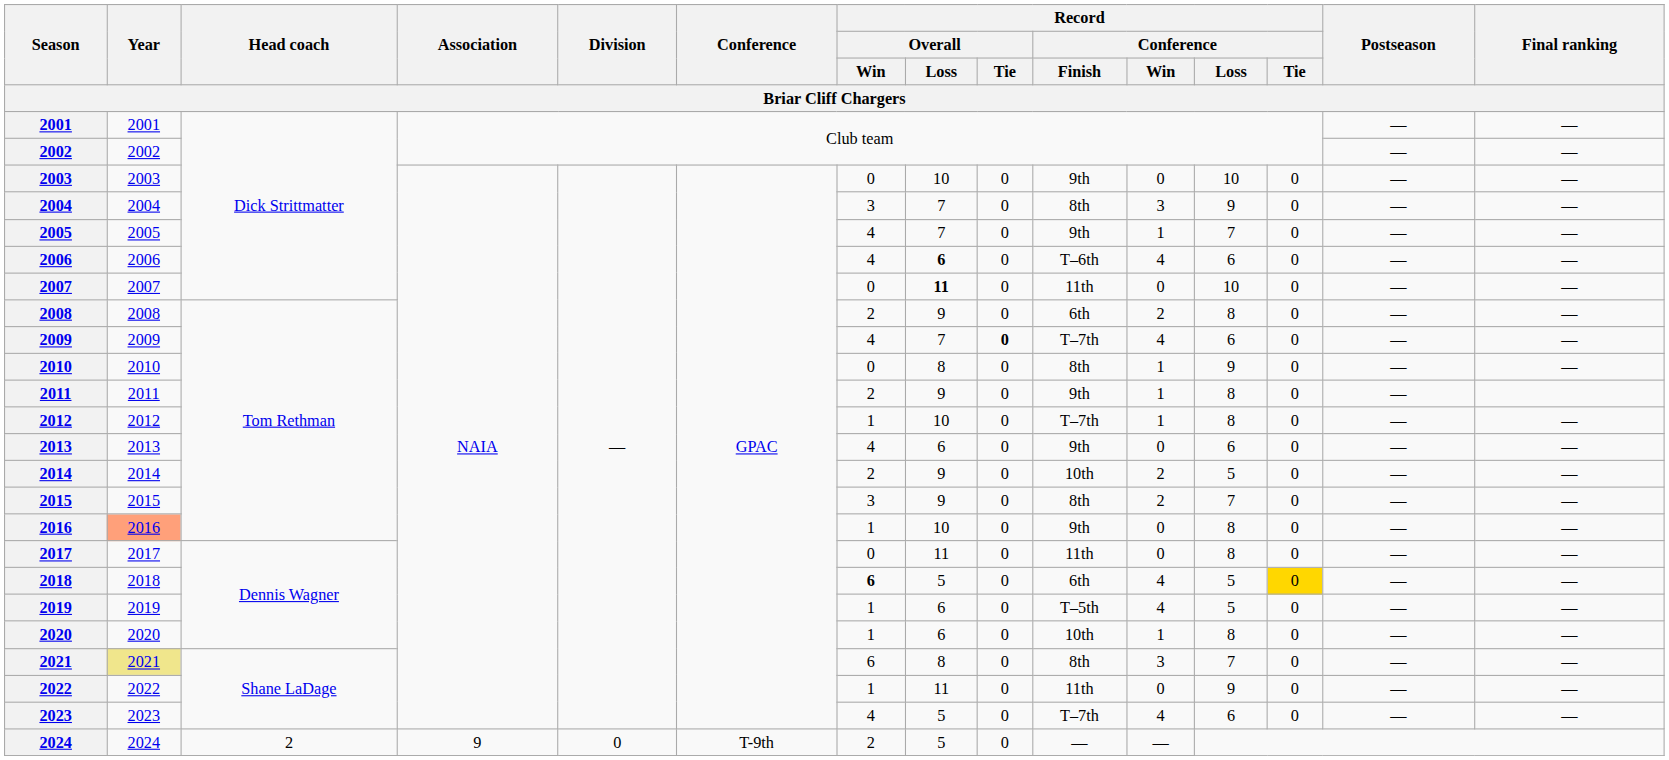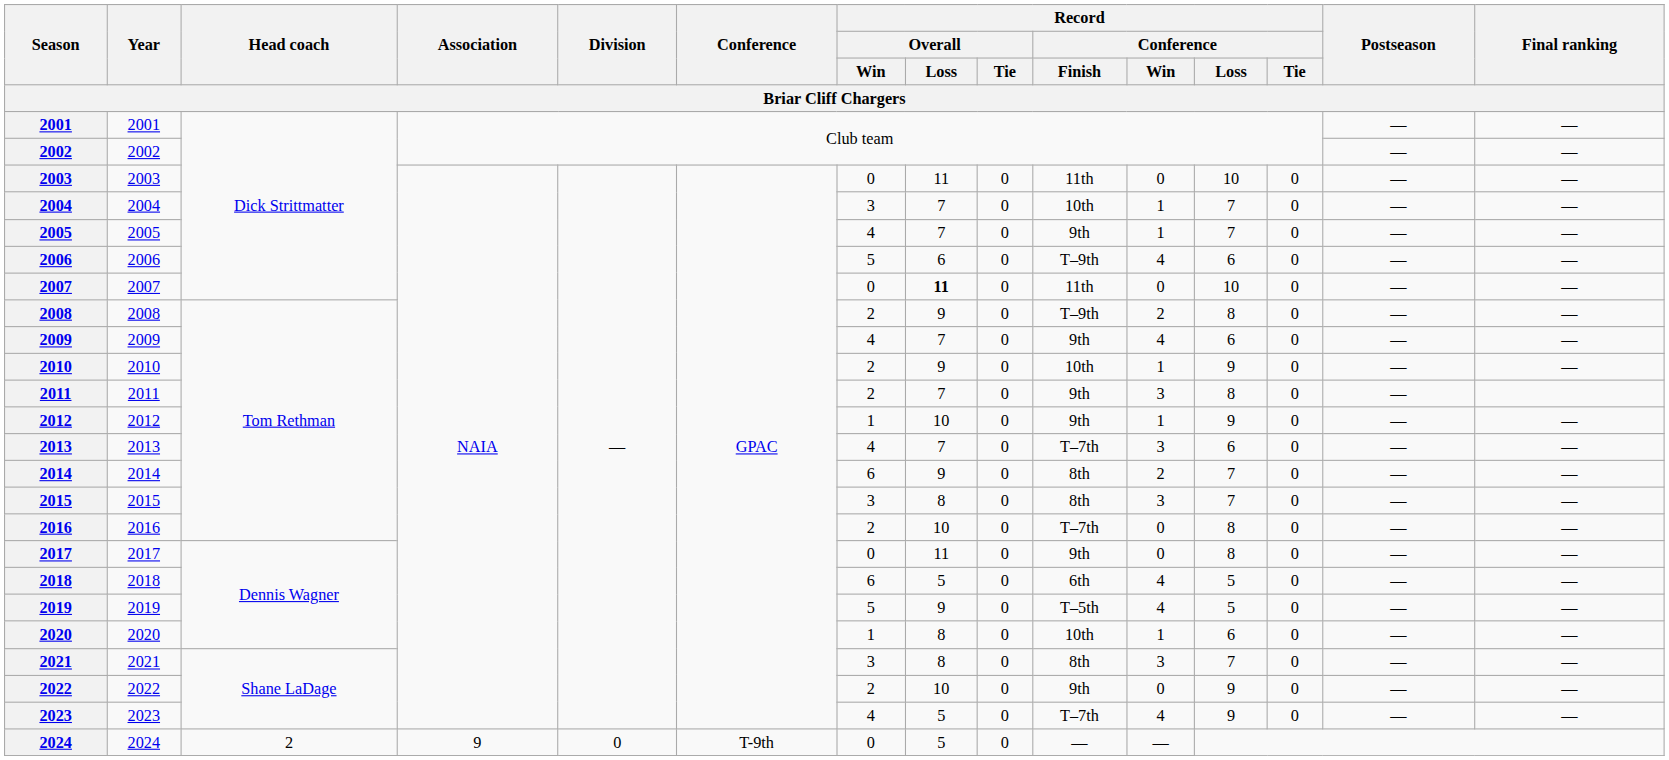row 7 | Record / Overall / Loss: 10 -> 11
row 7 | Record / Conference / Finish: 9th -> 11th
row 8 | Record / Conference / Finish: 8th -> 10th
row 8 | Record / Conference / Win: 3 -> 1
row 8 | Record / Conference / Loss: 9 -> 7
row 10 | Record / Overall / Win: 4 -> 5
row 10 | Record / Overall / Loss: bold -> normal
row 10 | Record / Conference / Finish: T–6th -> T–9th
row 12 | Record / Conference / Finish: 6th -> T–9th
row 13 | Record / Overall / Tie: bold -> normal
row 13 | Record / Conference / Finish: T–7th -> 9th
row 14 | Record / Overall / Win: 0 -> 2
row 14 | Record / Overall / Loss: 8 -> 9
row 14 | Record / Conference / Finish: 8th -> 10th
row 15 | Record / Overall / Loss: 9 -> 7
row 15 | Record / Conference / Win: 1 -> 3
row 16 | Record / Conference / Finish: T–7th -> 9th
row 16 | Record / Conference / Loss: 8 -> 9
row 17 | Record / Overall / Loss: 6 -> 7
row 17 | Record / Conference / Finish: 9th -> T–7th
row 17 | Record / Conference / Win: 0 -> 3
row 18 | Record / Overall / Win: 2 -> 6
row 18 | Record / Conference / Finish: 10th -> 8th
row 18 | Record / Conference / Loss: 5 -> 7
row 19 | Record / Overall / Loss: 9 -> 8
row 19 | Record / Conference / Win: 2 -> 3
row 20 | Year: lightsalmon background -> no background
row 20 | Record / Overall / Win: 1 -> 2
row 20 | Record / Conference / Finish: 9th -> T–7th
row 21 | Record / Conference / Finish: 11th -> 9th
row 22 | Record / Overall / Win: bold -> normal
row 22 | Record / Conference / Tie: gold background -> no background
row 23 | Record / Overall / Win: 1 -> 5
row 23 | Record / Overall / Loss: 6 -> 9
row 24 | Record / Overall / Loss: 6 -> 8
row 24 | Record / Conference / Loss: 8 -> 6
row 25 | Year: khaki background -> no background
row 25 | Record / Overall / Win: 6 -> 3
row 26 | Record / Overall / Win: 1 -> 2
row 26 | Record / Overall / Loss: 11 -> 10
row 26 | Record / Conference / Finish: 11th -> 9th
row 27 | Record / Conference / Loss: 6 -> 9
row 28 | Record / Overall / Win: 2 -> 0
